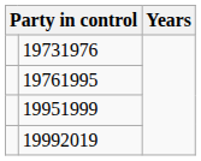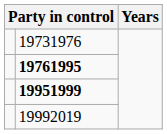19761995 | column 2: normal -> bold
19951999 | column 2: normal -> bold
